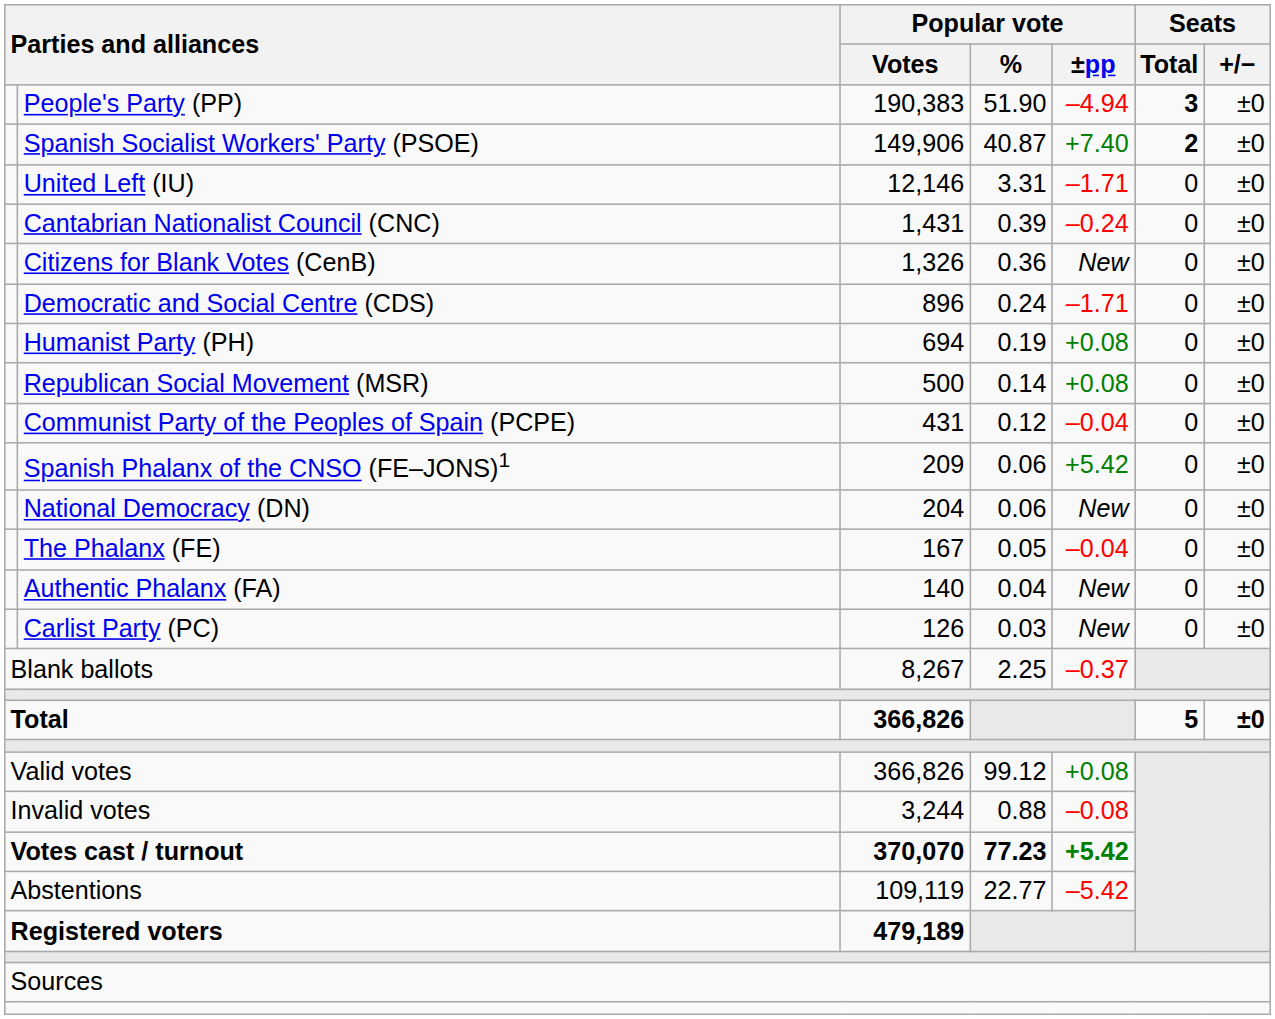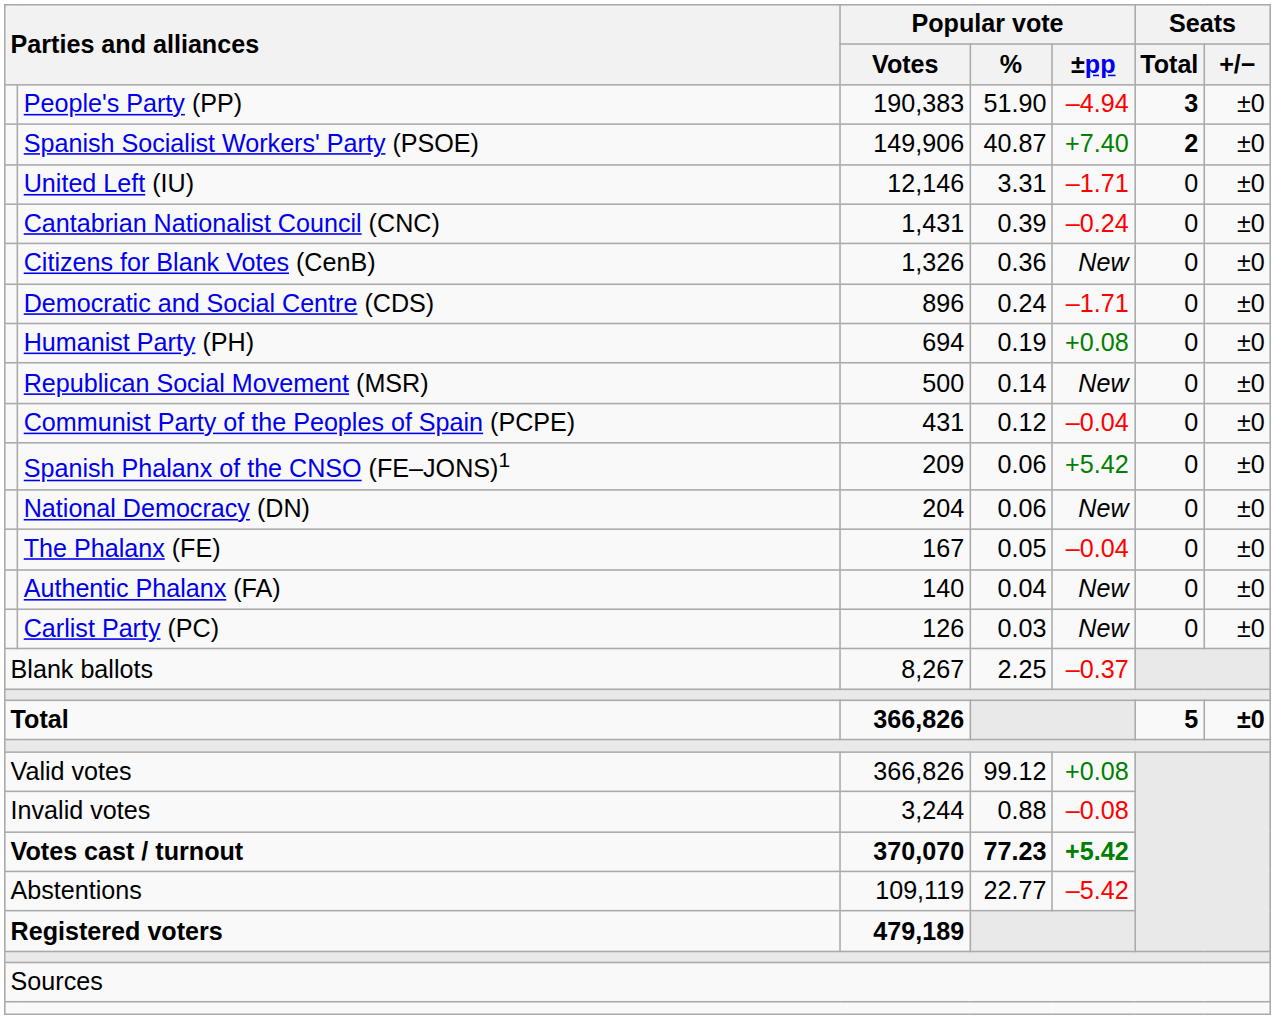Republican Social Movement (MSR) | Popular vote / ±pp: +0.08 -> New
